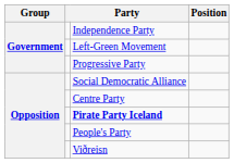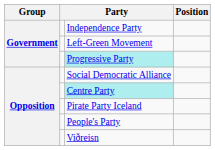Progressive Party | column 3: no background -> paleturquoise background
Centre Party | column 3: no background -> paleturquoise background
Pirate Party Iceland | column 3: bold -> normal
